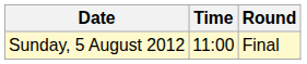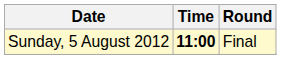Sunday, 5 August 2012 | Time: normal -> bold
